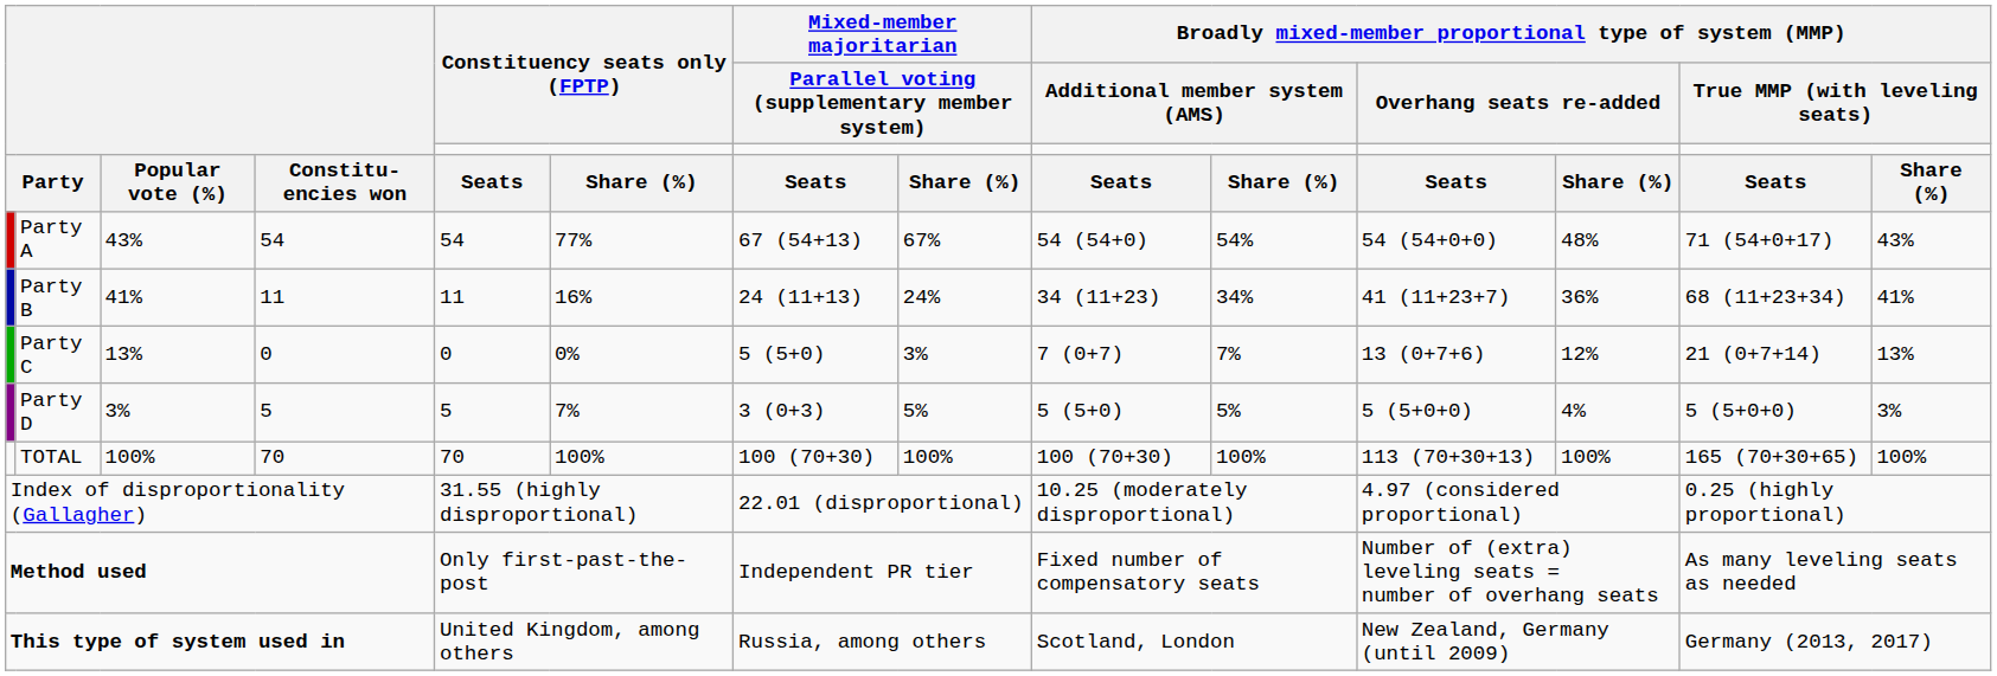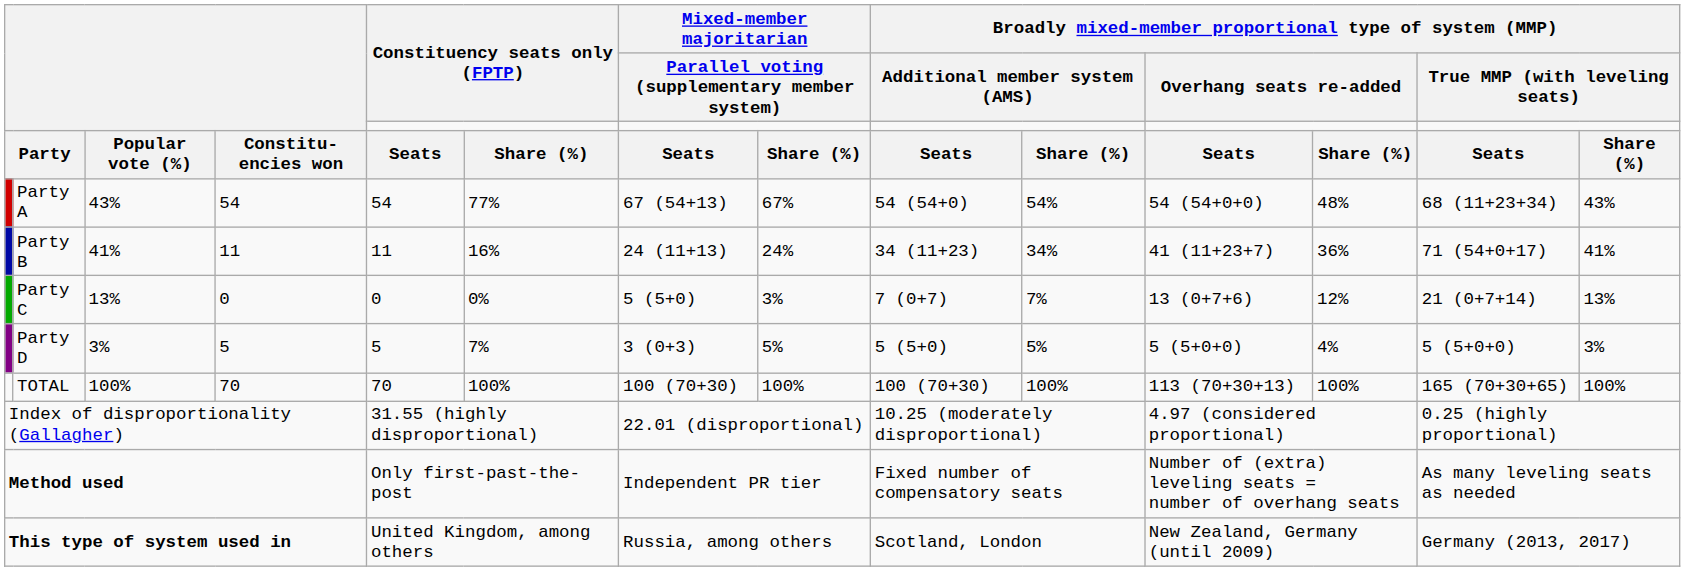Party A | column 13: 71 (54+0+17) -> 68 (11+23+34)
Party B | column 13: 68 (11+23+34) -> 71 (54+0+17)
